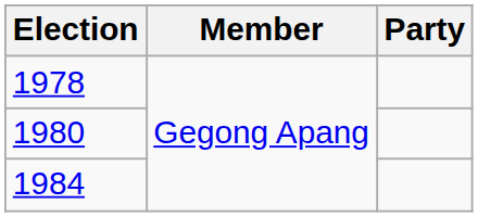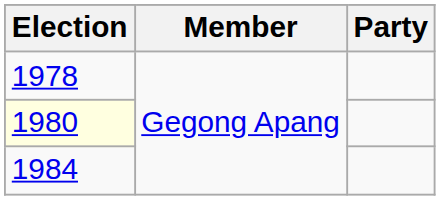1980 | Election: no background -> lightyellow background
